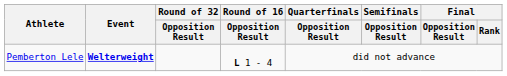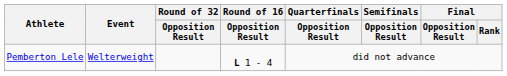Pemberton Lele | Event: bold -> normal
